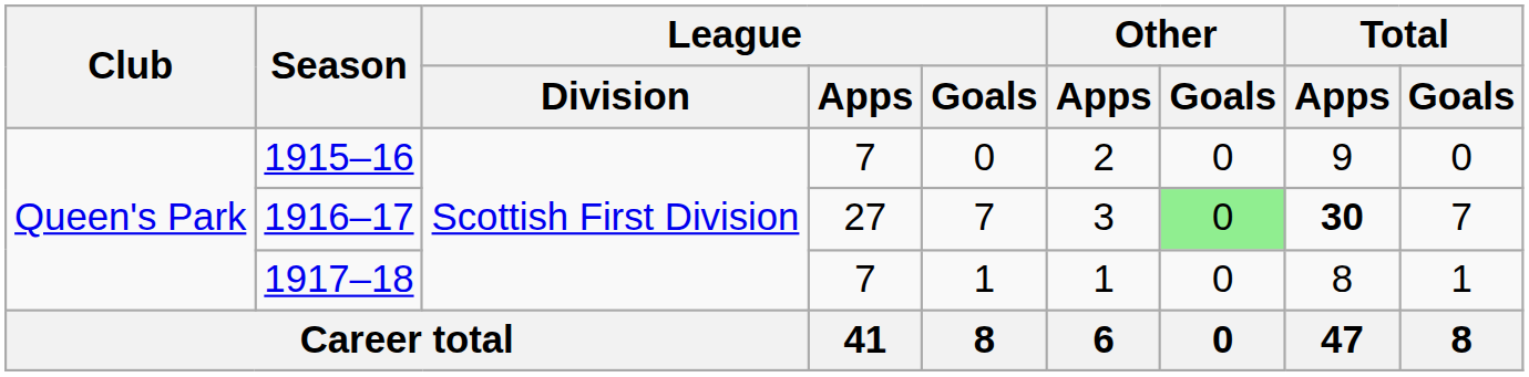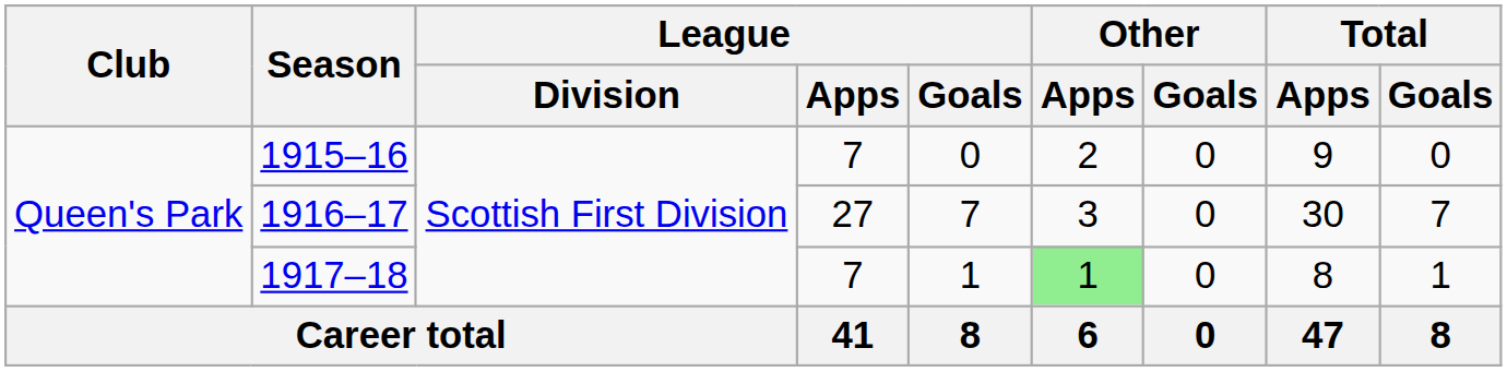1916–17 | Other / Goals: lightgreen background -> no background
1916–17 | Total / Apps: bold -> normal
1917–18 | Other / Apps: no background -> lightgreen background
